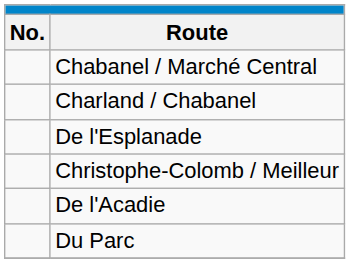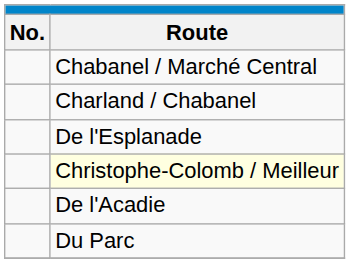Christophe-Colomb / Meilleur | Route: no background -> lightyellow background
